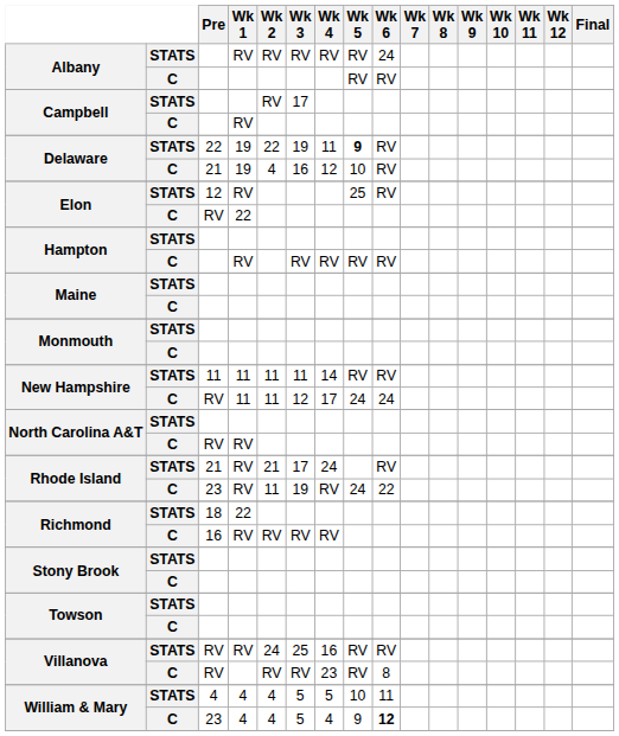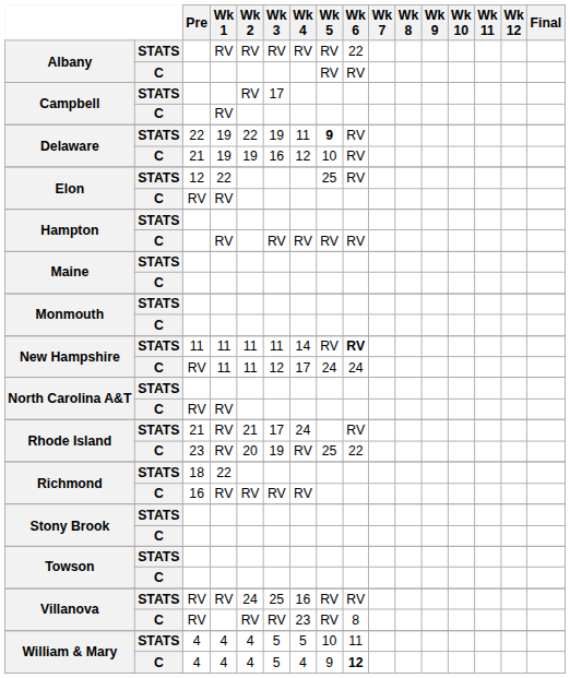Albany / STATS | Wk 6: 24 -> 22
Delaware / C | Wk 2: 4 -> 19
Elon / STATS | Wk 1: RV -> 22
Elon / C | Wk 1: 22 -> RV
New Hampshire / STATS | Wk 6: normal -> bold
Rhode Island / C | Wk 2: 11 -> 20
Rhode Island / C | Wk 5: 24 -> 25
William & Mary / C | Pre: 23 -> 4
